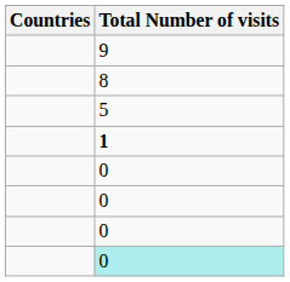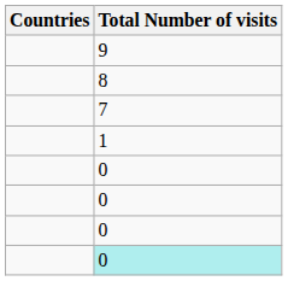row 4 | Total Number of visits: 5 -> 7
row 5 | Total Number of visits: bold -> normal
